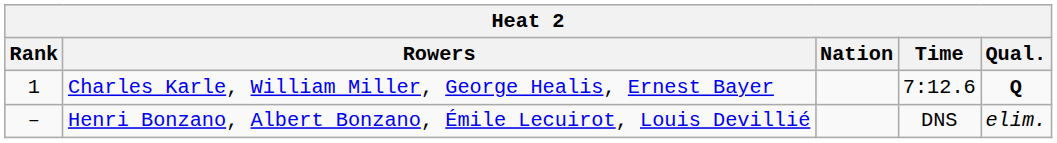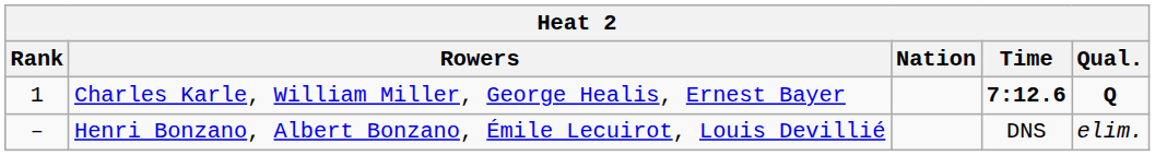Charles Karle, William Miller, George Healis, Ernest Bayer | Time: normal -> bold
